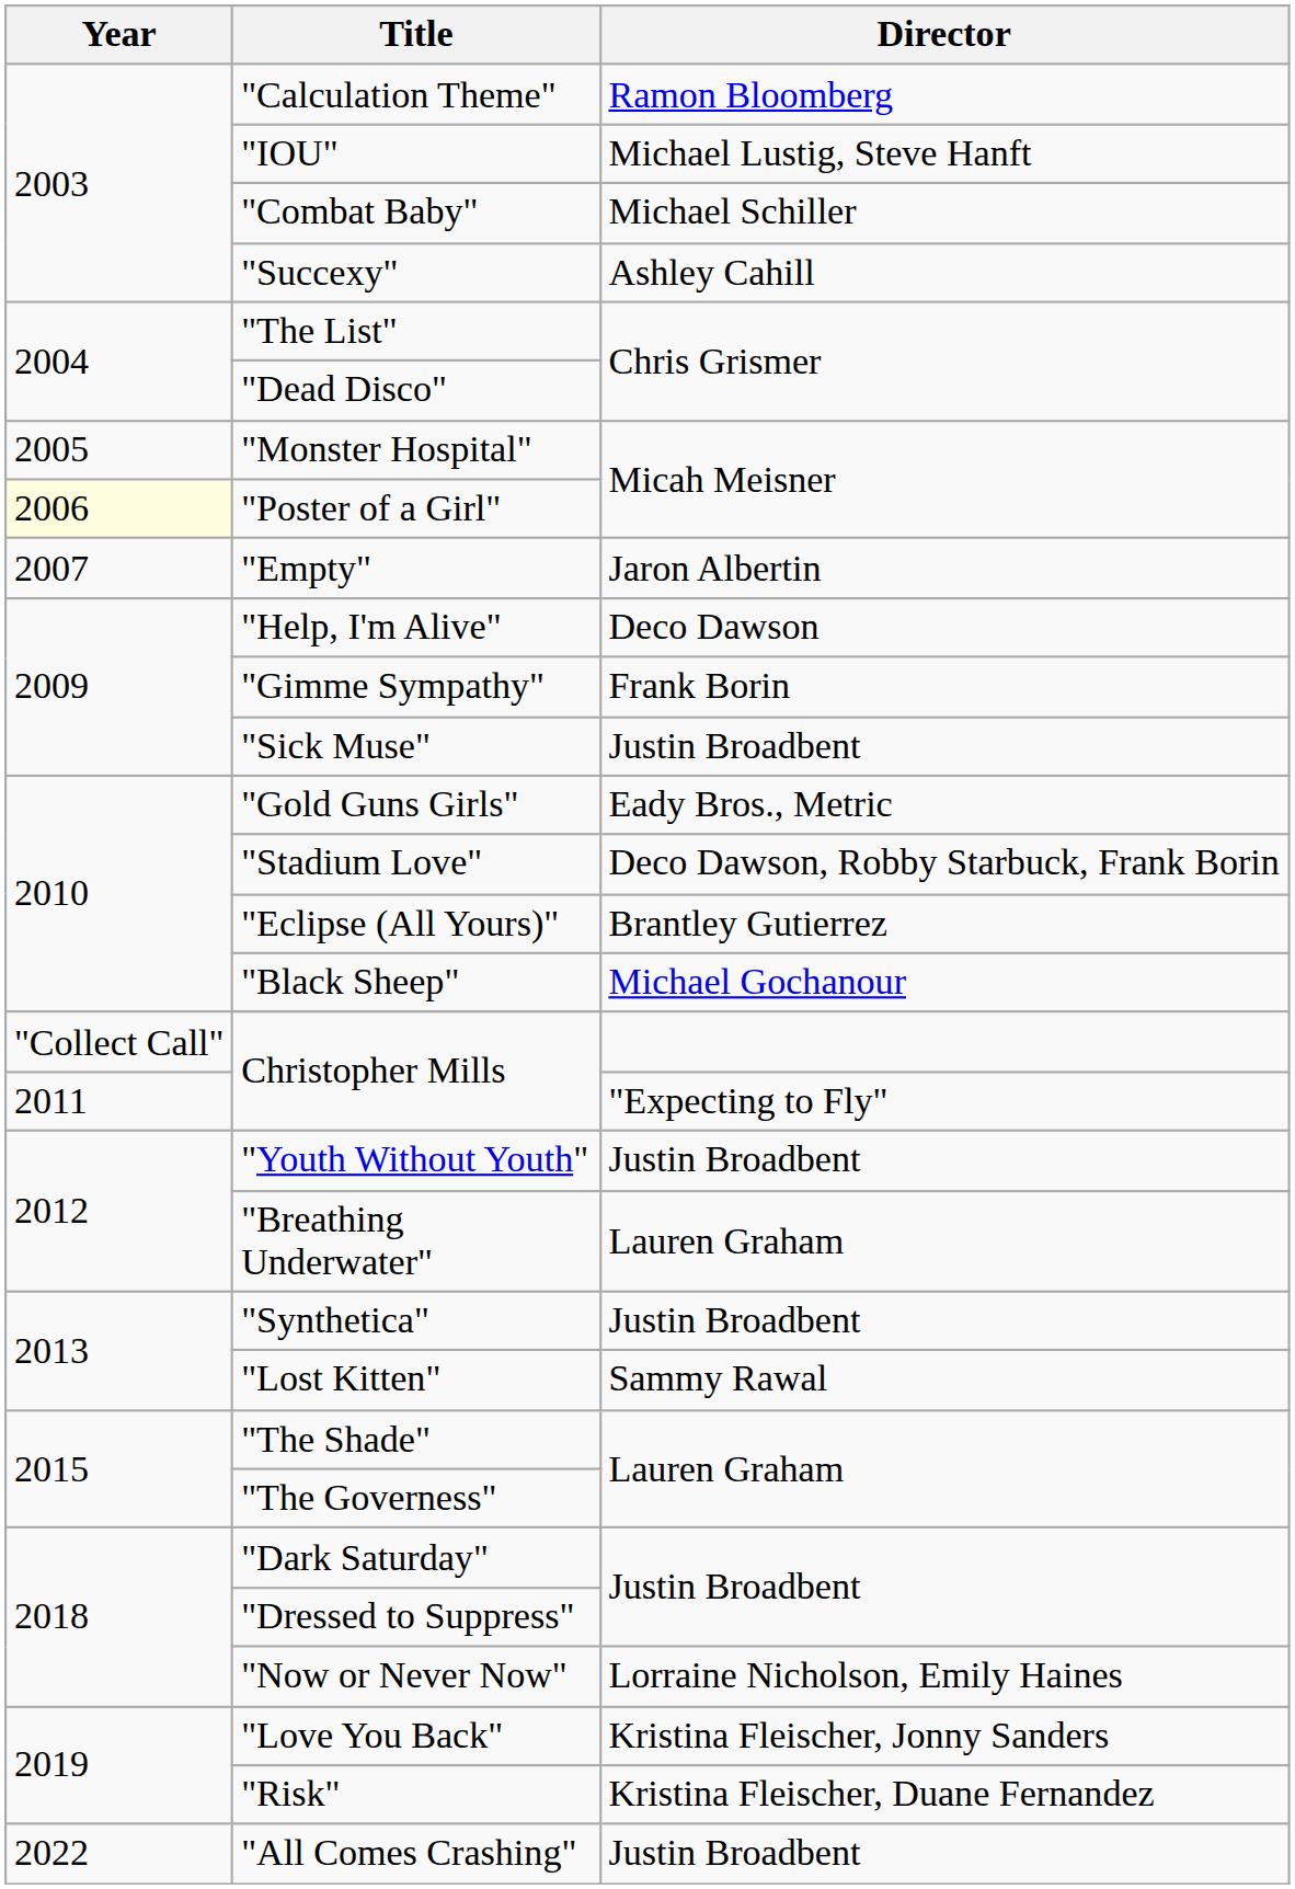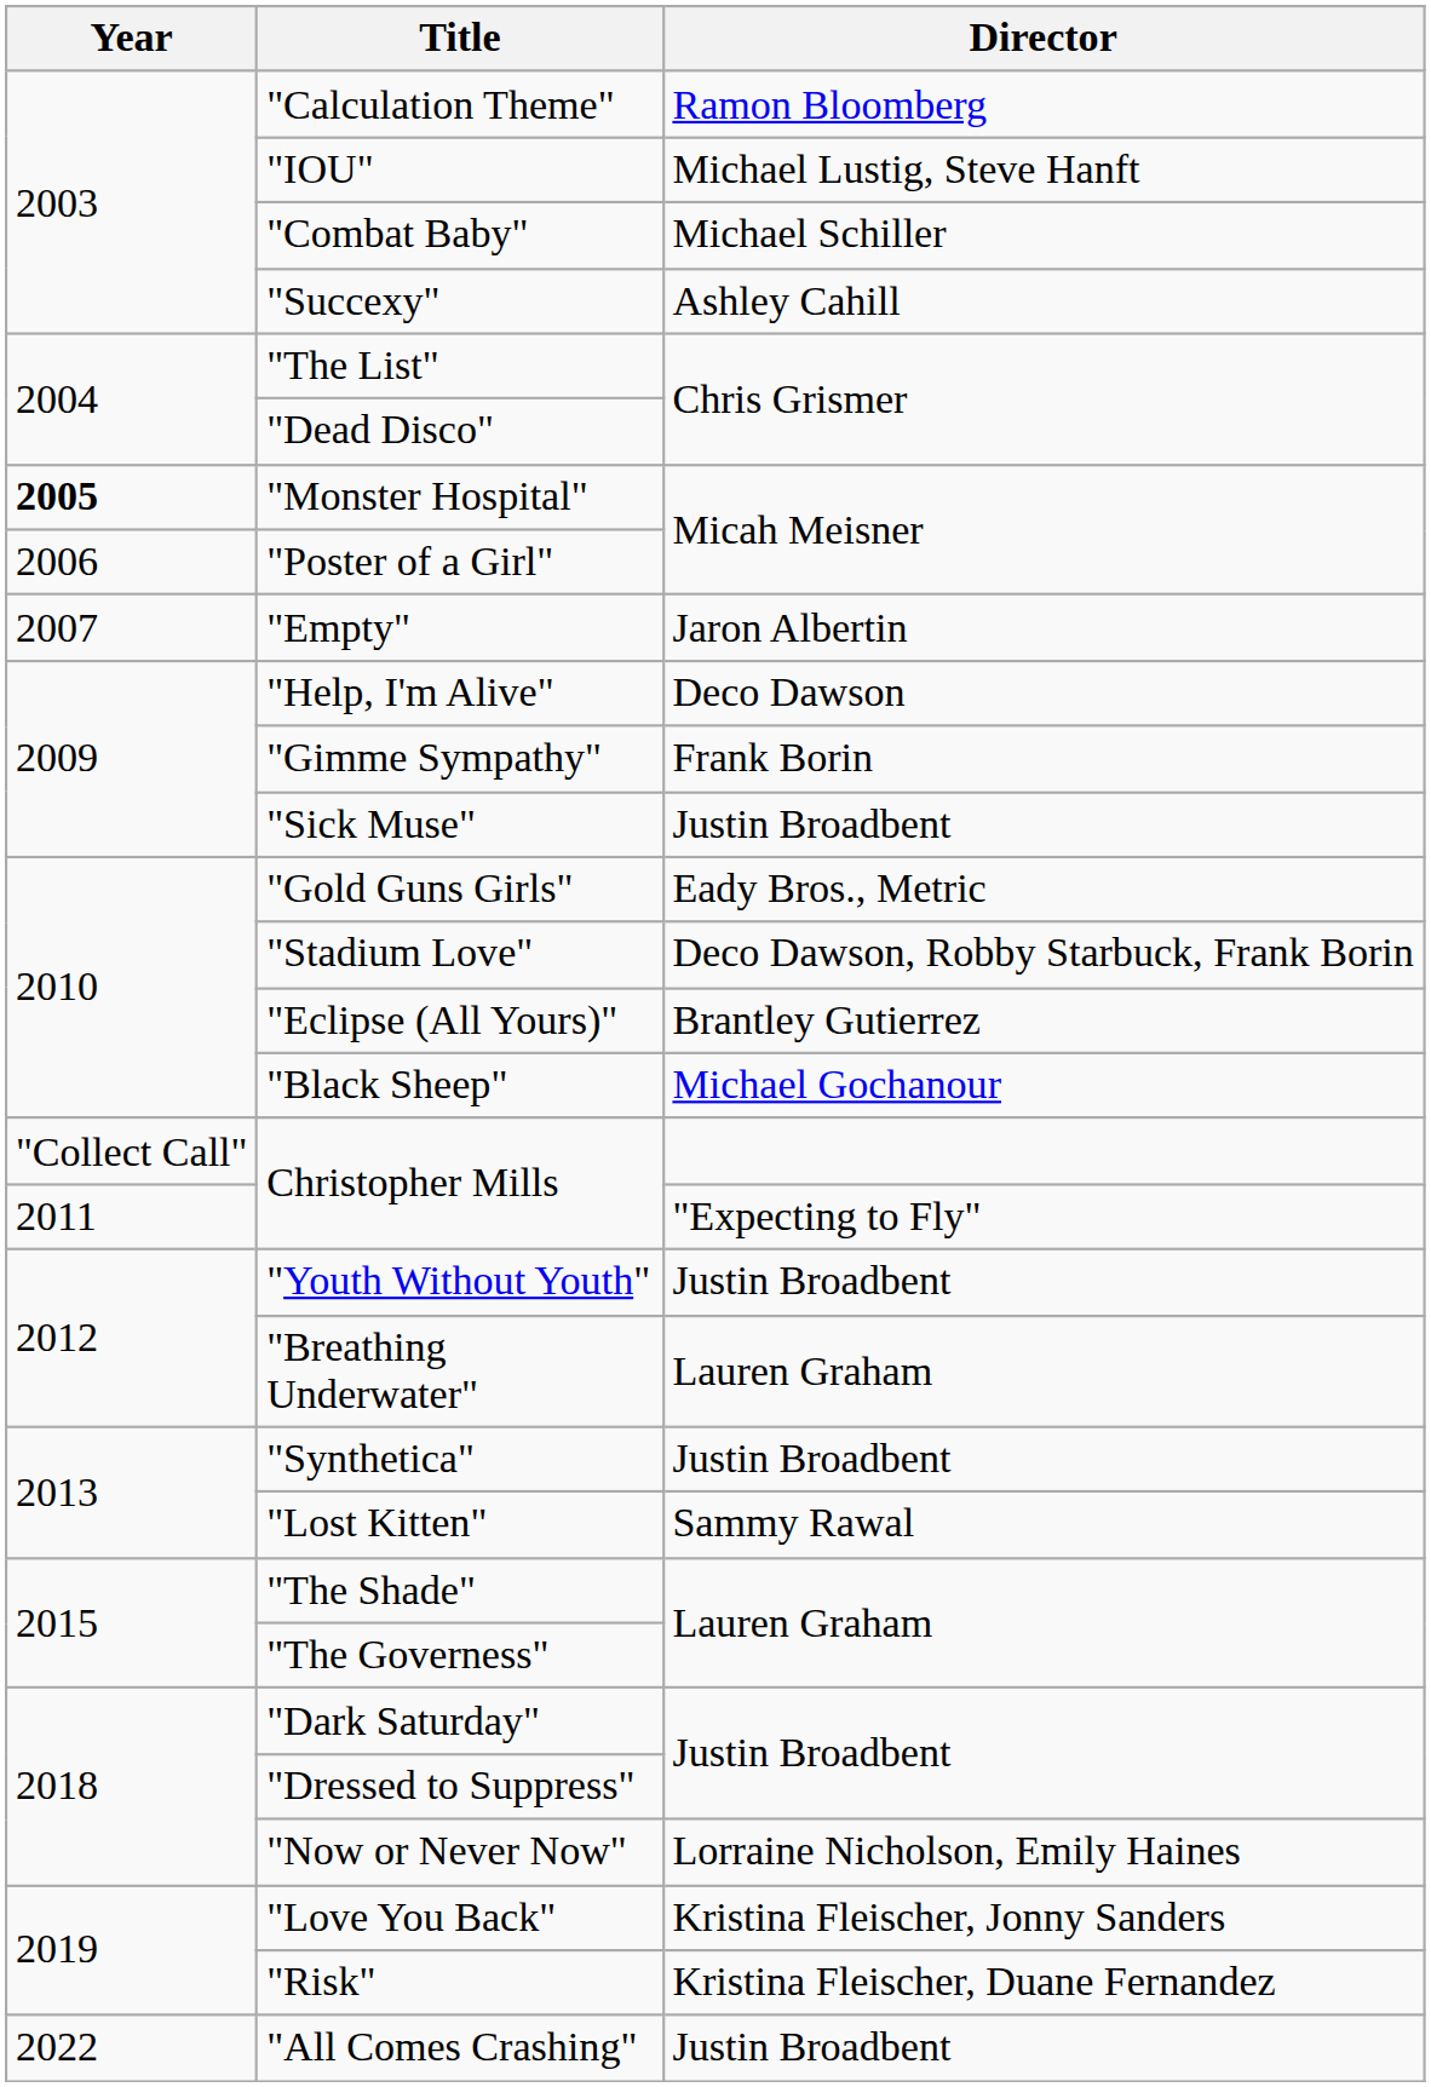"Monster Hospital" | Year: normal -> bold
"Poster of a Girl" | Year: lightyellow background -> no background
